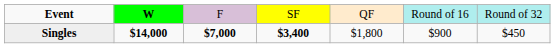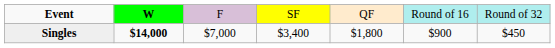Singles | column 3: bold -> normal
Singles | column 4: bold -> normal
